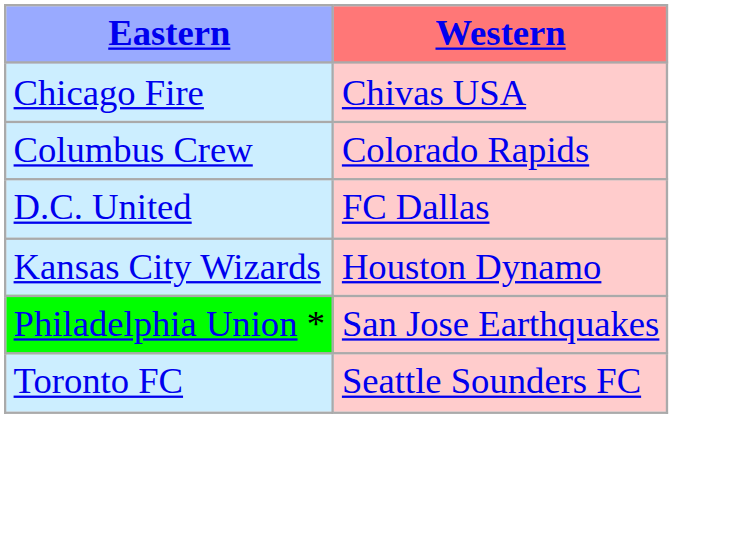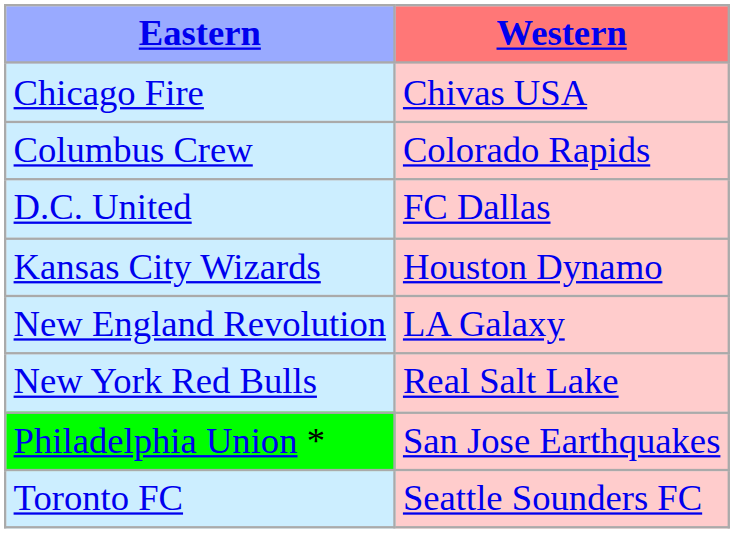+ row: New England Revolution | LA Galaxy
+ row: New York Red Bulls | Real Salt Lake
